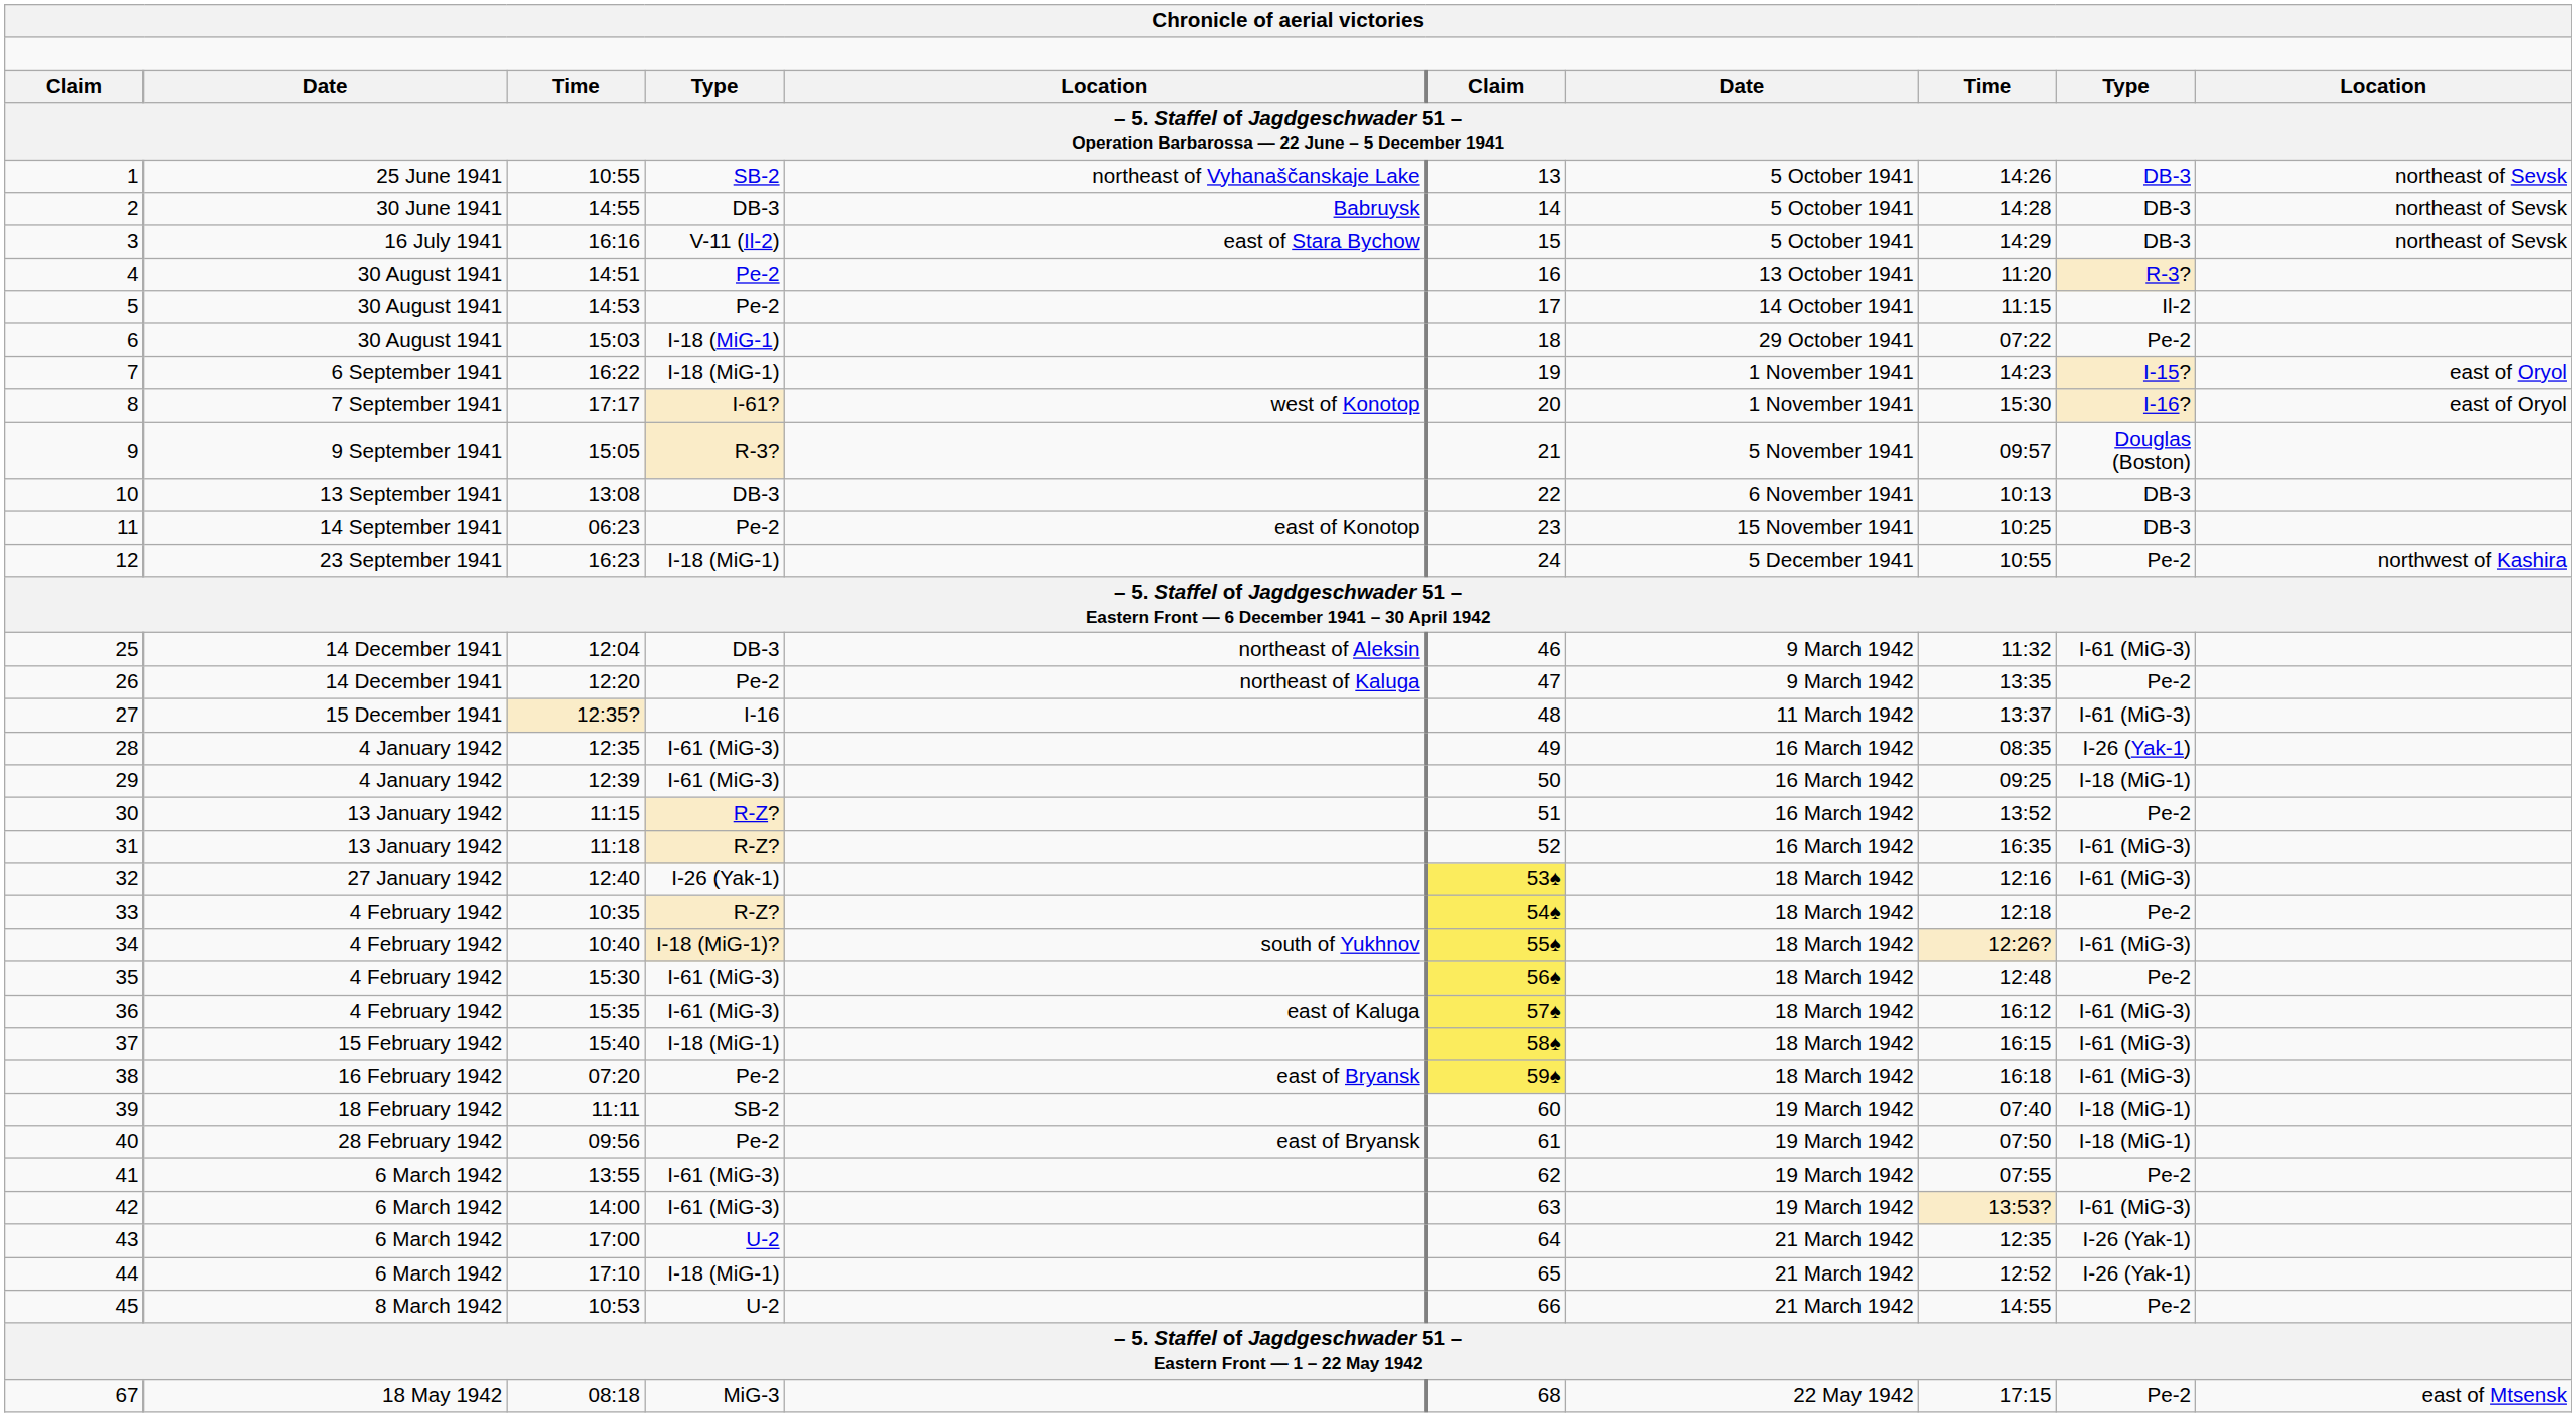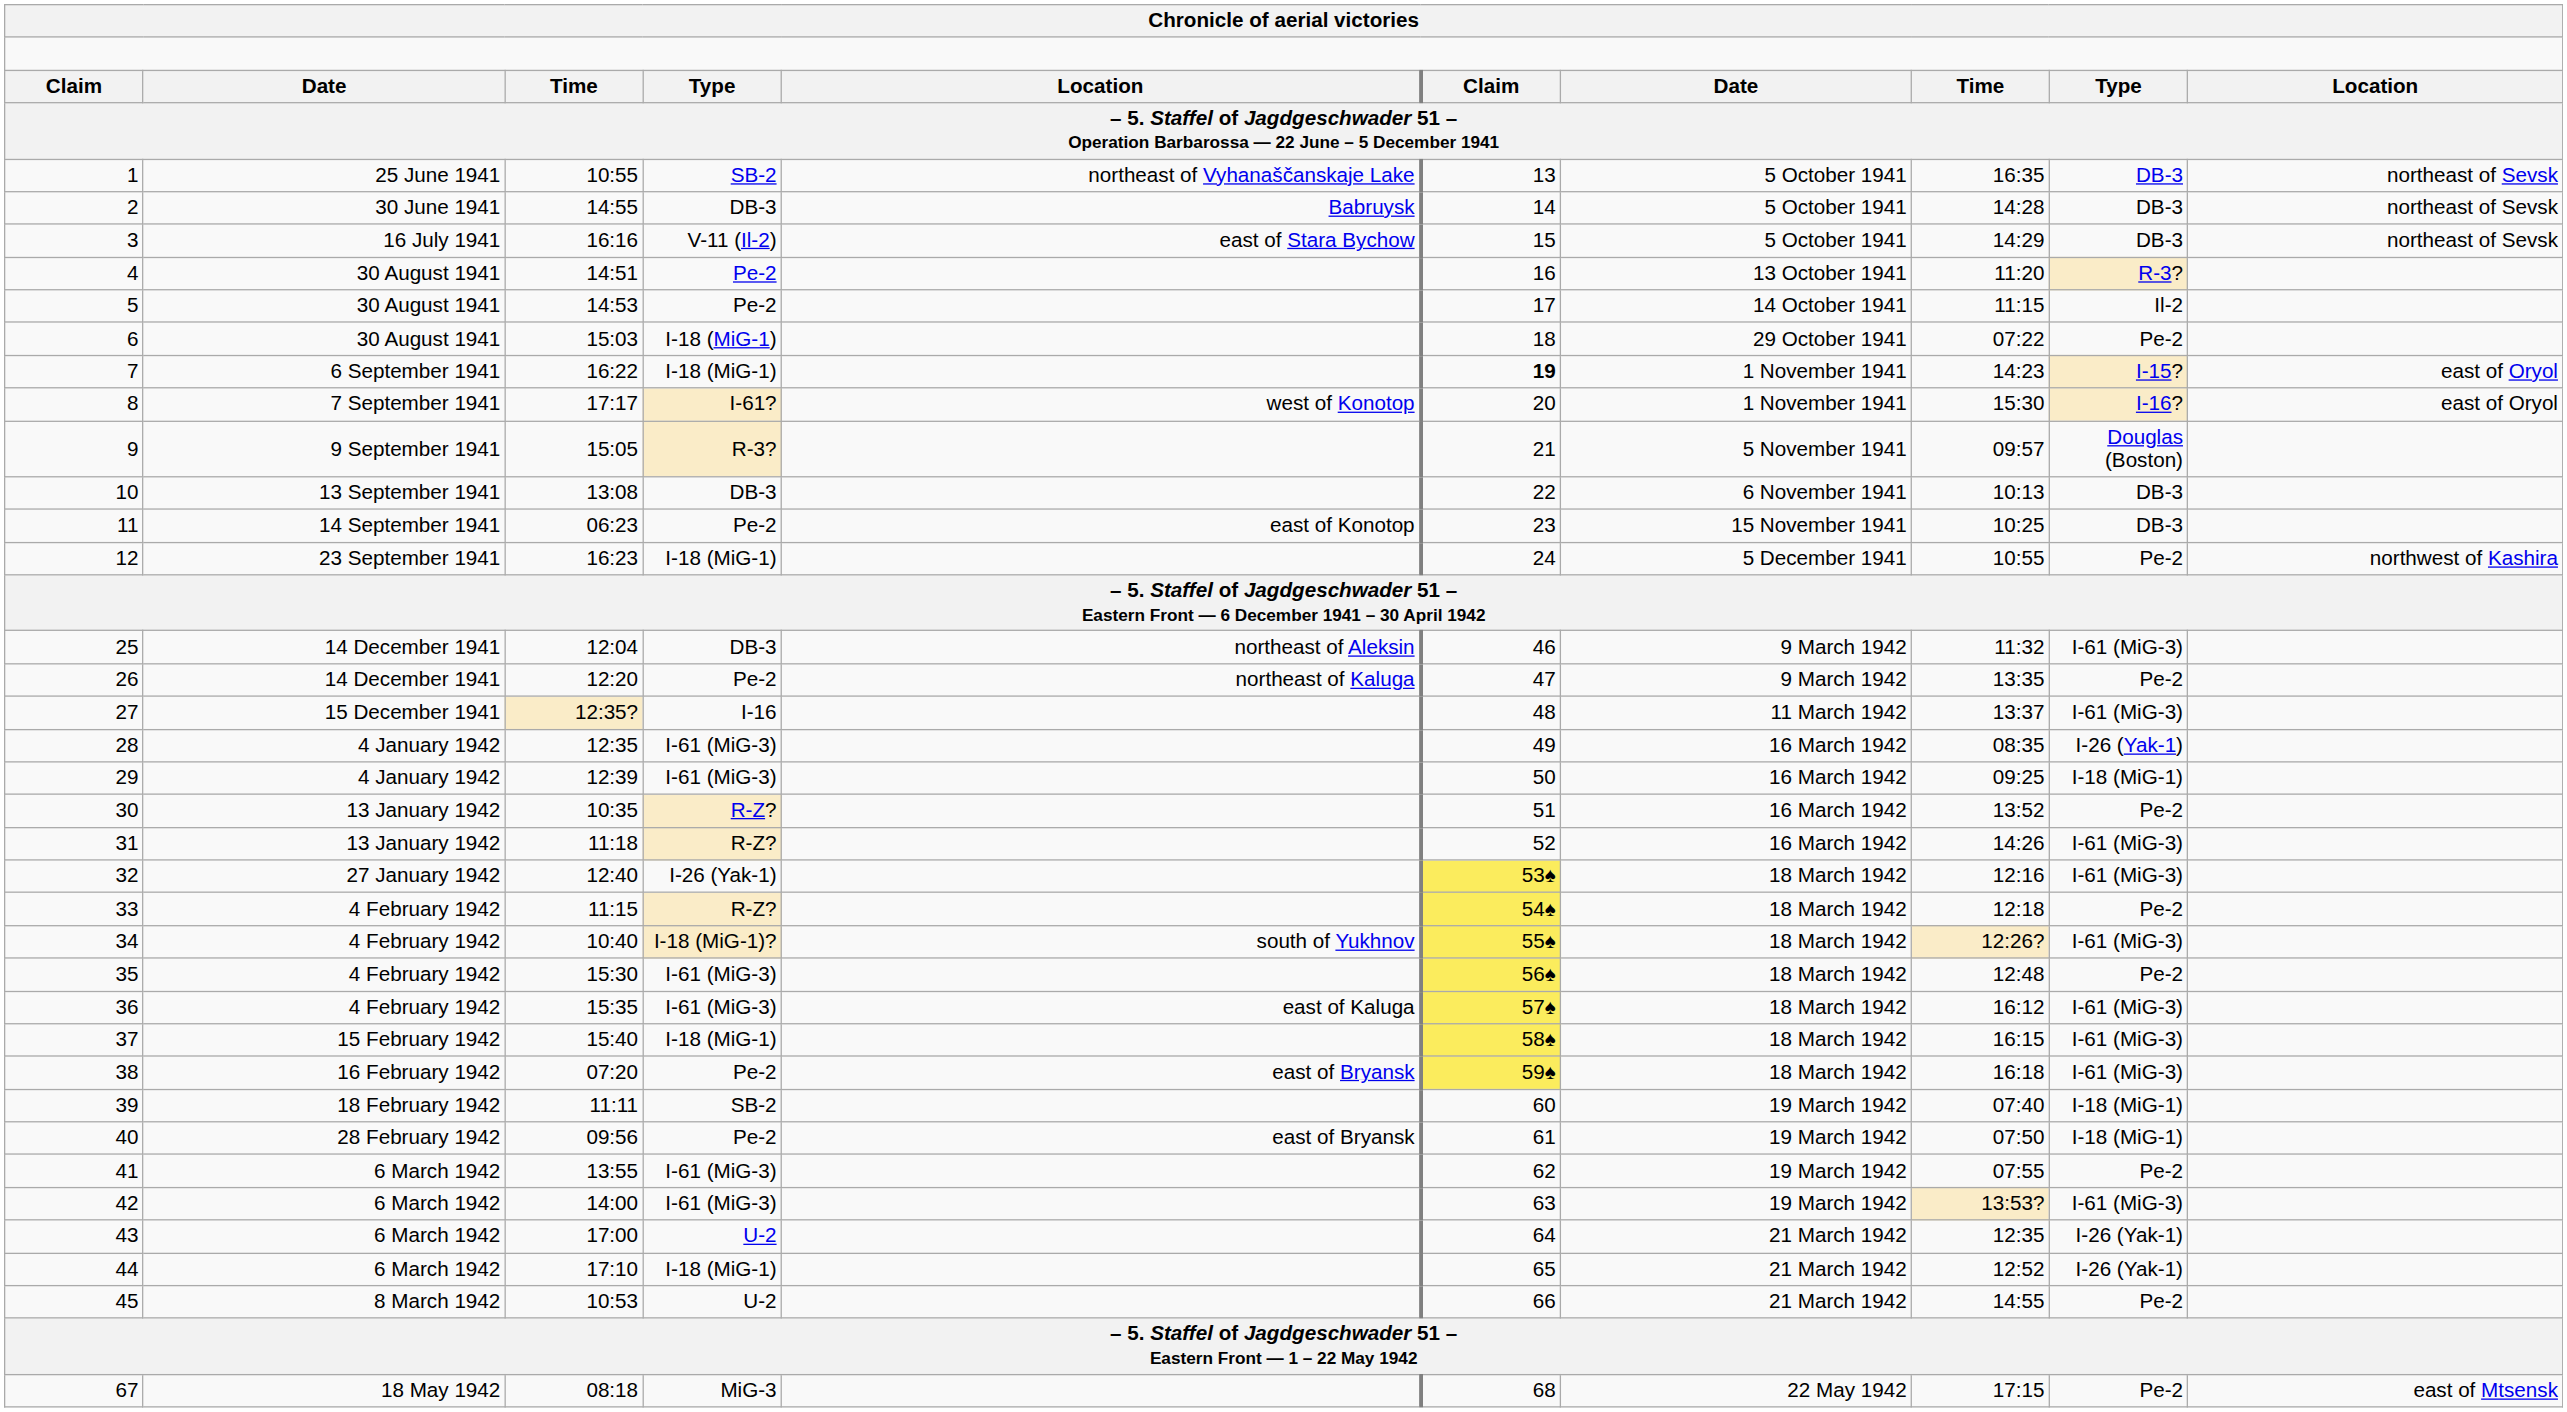1 | column 8: 14:26 -> 16:35
7 | column 6: normal -> bold
30 | column 3: 11:15 -> 10:35
31 | column 8: 16:35 -> 14:26
33 | column 3: 10:35 -> 11:15
